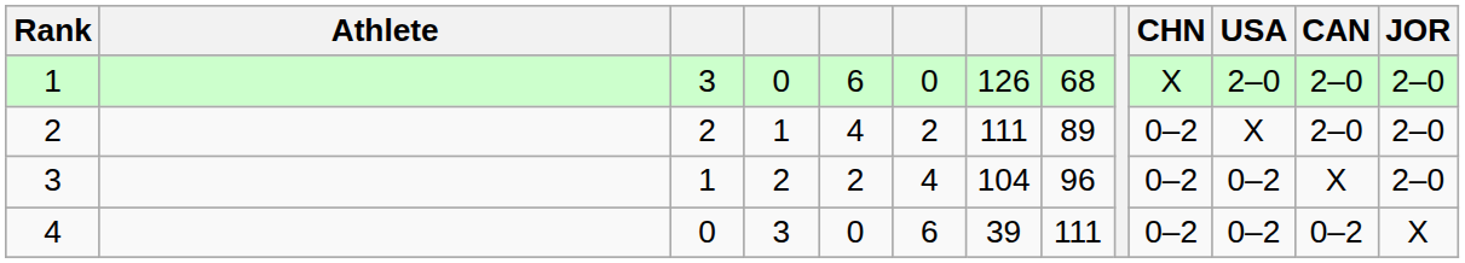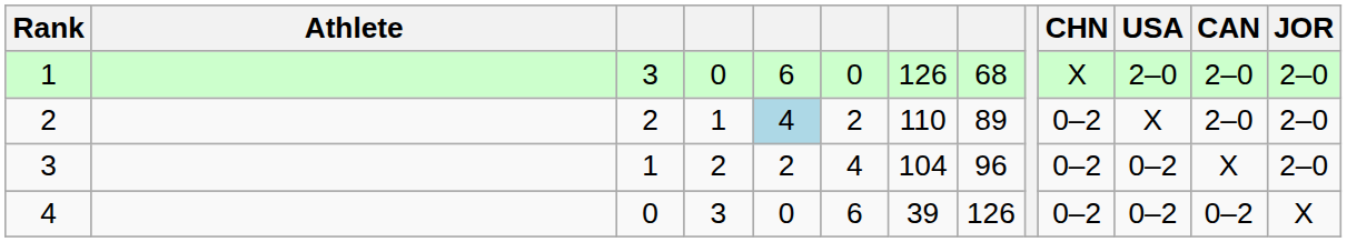row 3 | column 5: no background -> lightblue background
row 3 | column 7: 111 -> 110
row 5 | column 8: 111 -> 126
